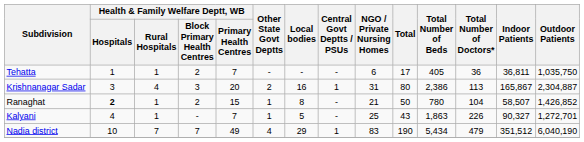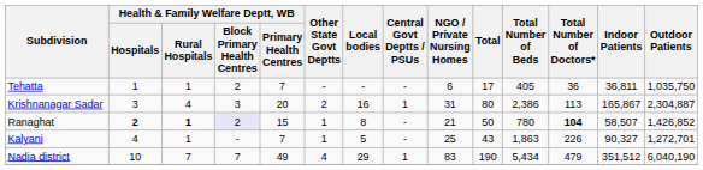Ranaghat | Health & Family Welfare Deptt, WB / Rural Hospitals: normal -> bold
Ranaghat | column 4: no background -> lavender background
Ranaghat | Total Number of Doctors*: normal -> bold
